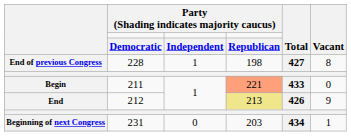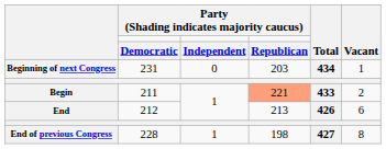rows swapped: End of previous Congress <-> Beginning of next Congress
Begin | Vacant: 0 -> 2
End | column 4: khaki background -> no background
End | Vacant: 9 -> 6
